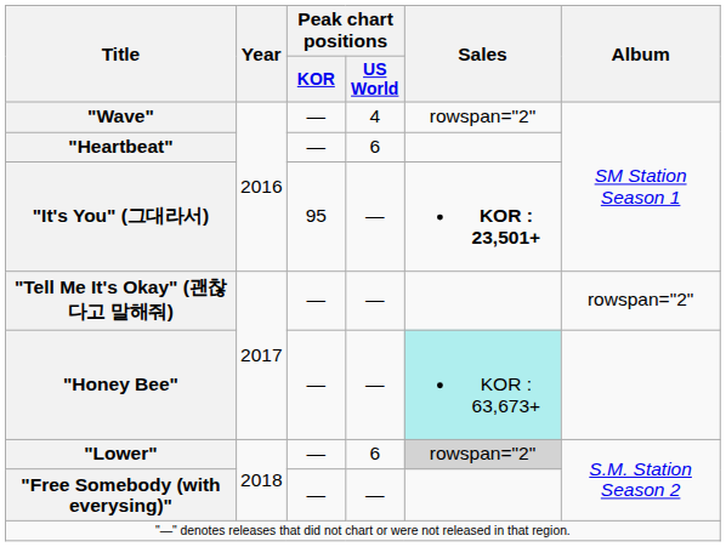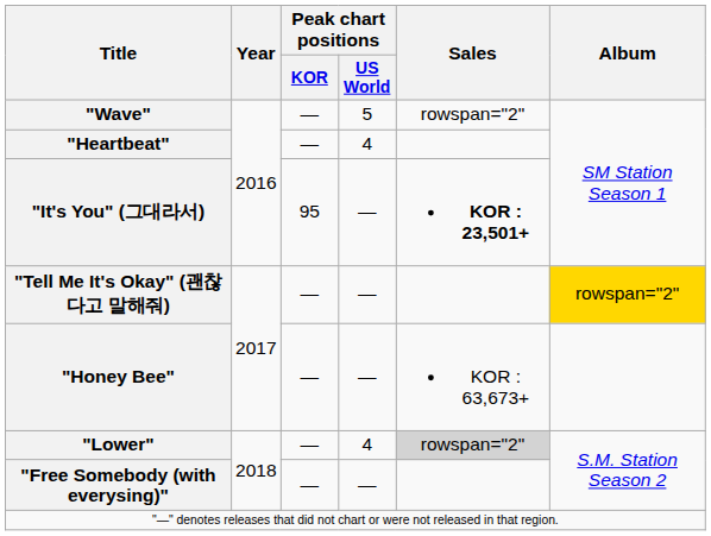"Wave" | Peak chart positions / US World: 4 -> 5
"Heartbeat" | Peak chart positions / US World: 6 -> 4
"Tell Me It's Okay" (괜찮다고 말해줘) | Album: no background -> gold background
"Honey Bee" | Sales: paleturquoise background -> no background
"Lower" | Peak chart positions / US World: 6 -> 4
